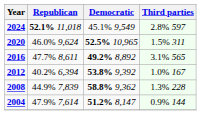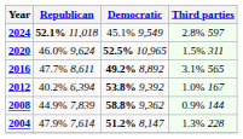2008 | Third parties: 1.3% 228 -> 0.9% 144
2004 | Third parties: 0.9% 144 -> 1.3% 228
